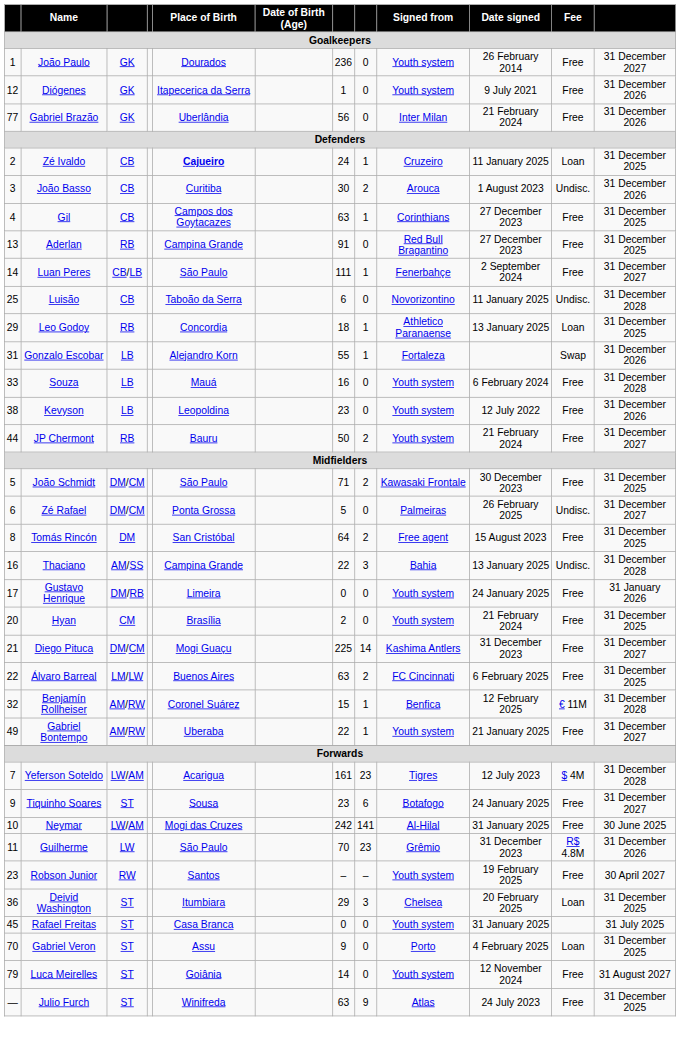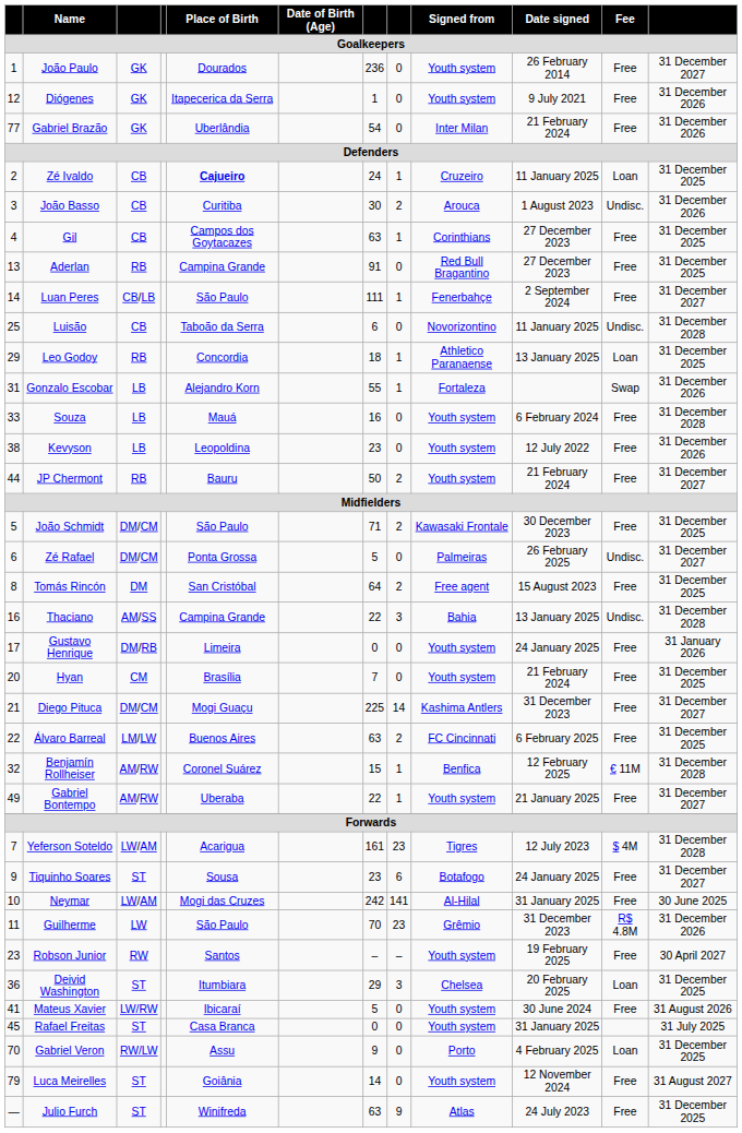Gabriel Brazão | column 7: 56 -> 54
Hyan | column 7: 2 -> 7
+ row: 41 | Mateus Xavier | LW/RW | Ibicaraí | 5 | 0 | Youth system | 30 June 2024 | Free | 31 August 2026
Gabriel Veron | column 3: ST -> RW/LW
